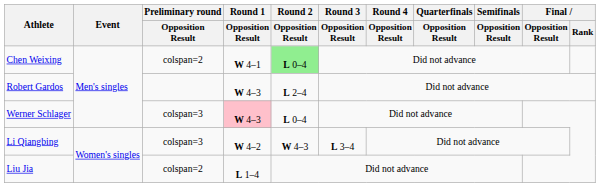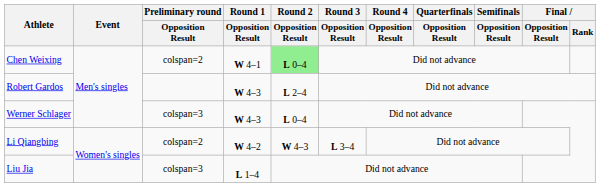Werner Schlager | Round 1 / Opposition Result: pink background -> no background
Li Qiangbing | Preliminary round / Opposition Result: colspan=3 -> colspan=2
Liu Jia | Preliminary round / Opposition Result: colspan=2 -> colspan=3
